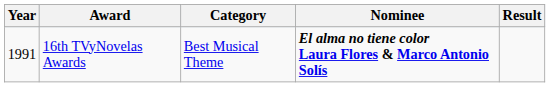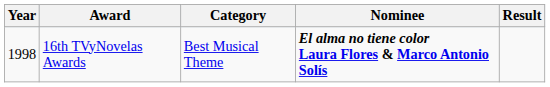16th TVyNovelas Awards | Year: 1991 -> 1998
